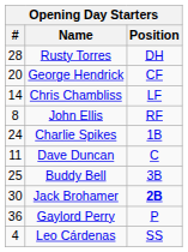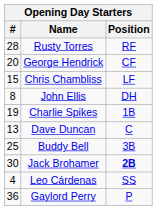Rusty Torres | Position: DH -> RF
Chris Chambliss | #: 14 -> 15
John Ellis | Position: RF -> DH
Charlie Spikes | #: 24 -> 19
Dave Duncan | #: 11 -> 13
rows swapped: Leo Cárdenas <-> Gaylord Perry
